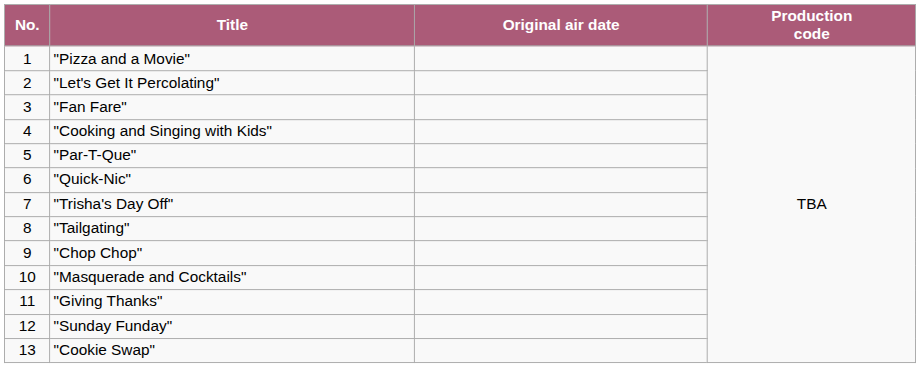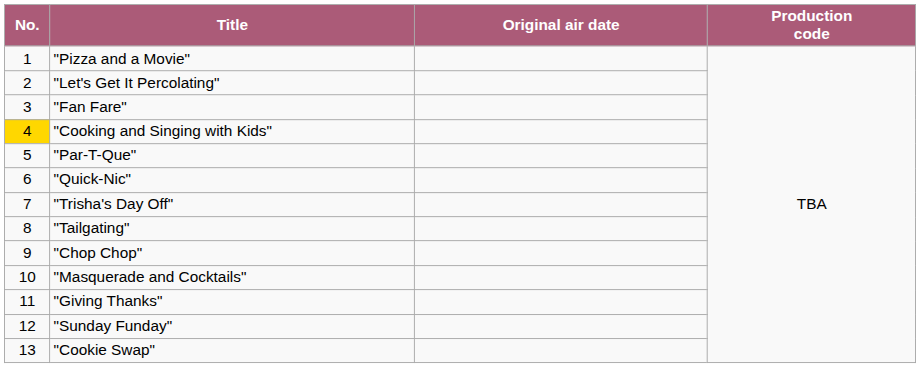"Cooking and Singing with Kids" | No.: no background -> gold background
